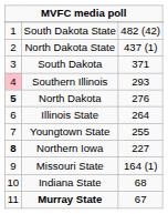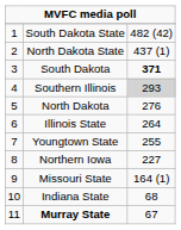South Dakota | column 3: normal -> bold
Southern Illinois | column 1: pink background -> no background
Southern Illinois | column 3: no background -> lightgrey background
North Dakota | column 1: bold -> normal
Northern Iowa | column 1: bold -> normal
